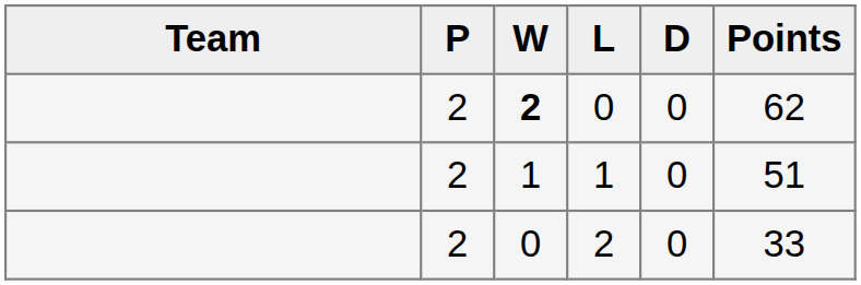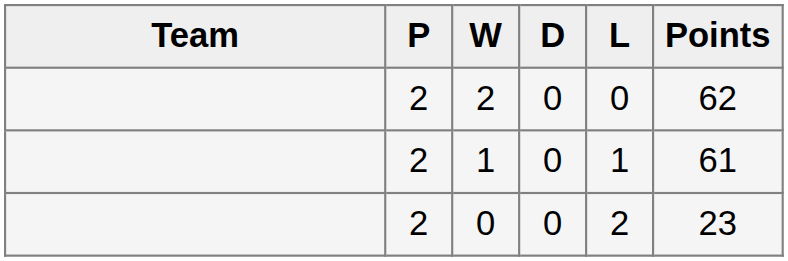columns swapped: L <-> D
row 2 | W: bold -> normal
row 3 | Points: 51 -> 61
row 4 | Points: 33 -> 23
